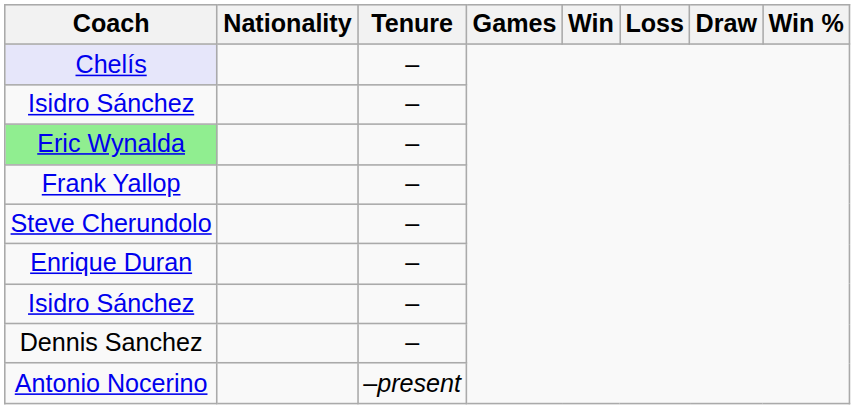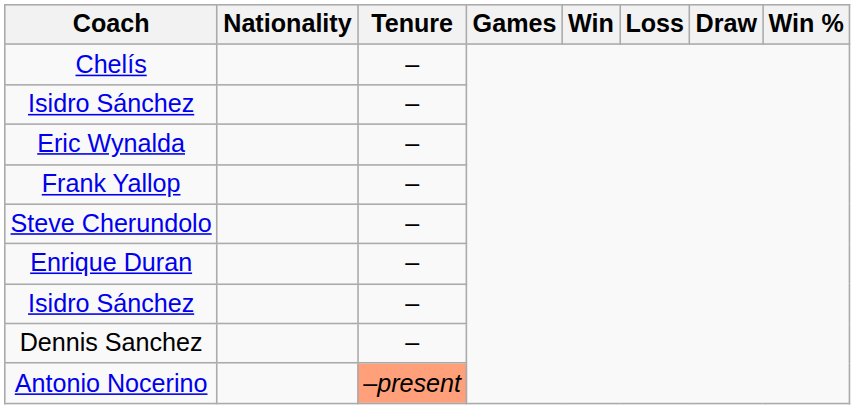Chelís | Coach: lavender background -> no background
Eric Wynalda | Coach: lightgreen background -> no background
Antonio Nocerino | Tenure: no background -> lightsalmon background
